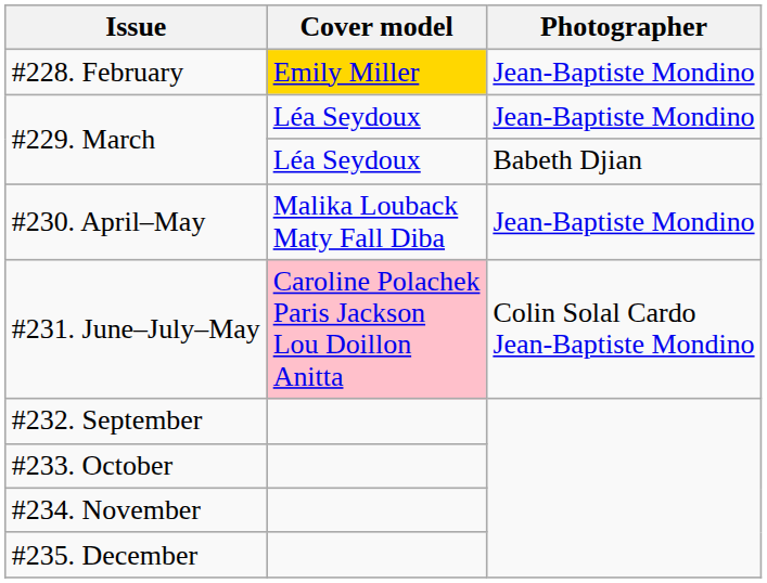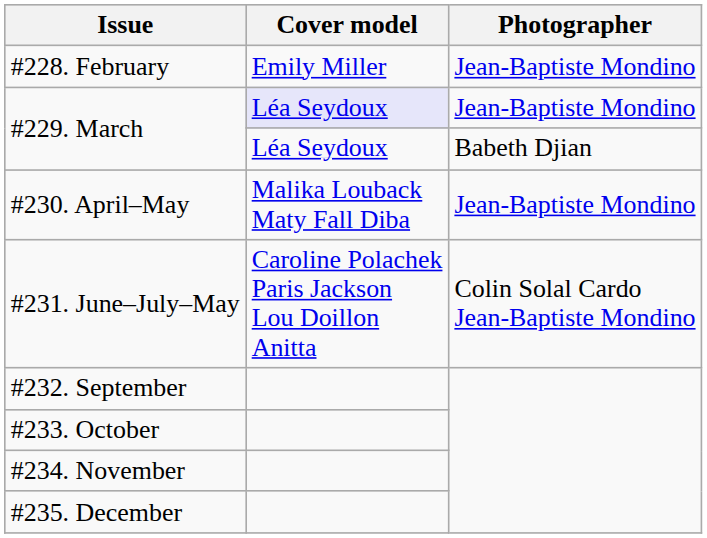#228. February | Cover model: gold background -> no background
#229. March / Jean-Baptiste Mondino | Cover model: no background -> lavender background
#231. June–July–May | Cover model: pink background -> no background
